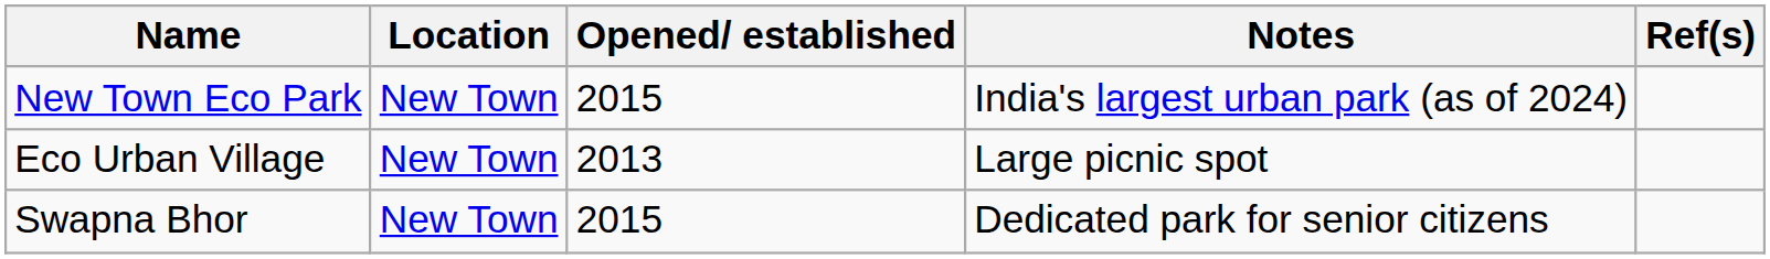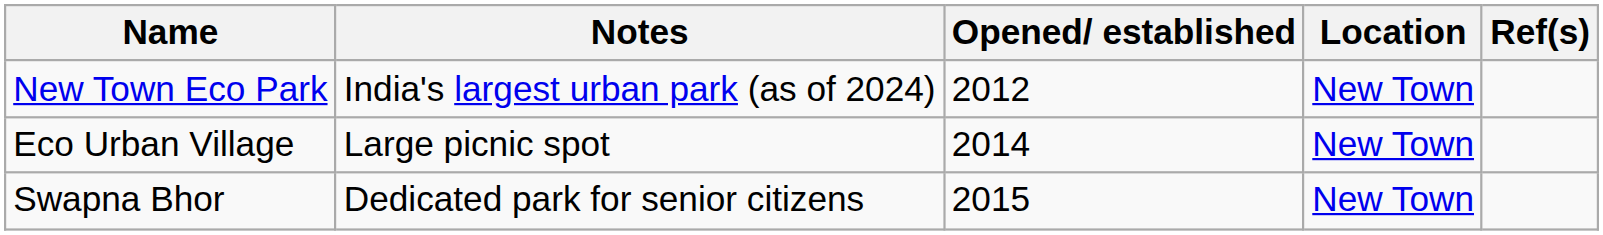columns swapped: Location <-> Notes
New Town Eco Park | Opened/ established: 2015 -> 2012
Eco Urban Village | Opened/ established: 2013 -> 2014
